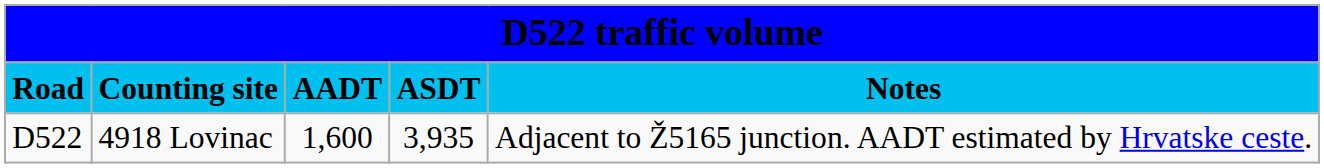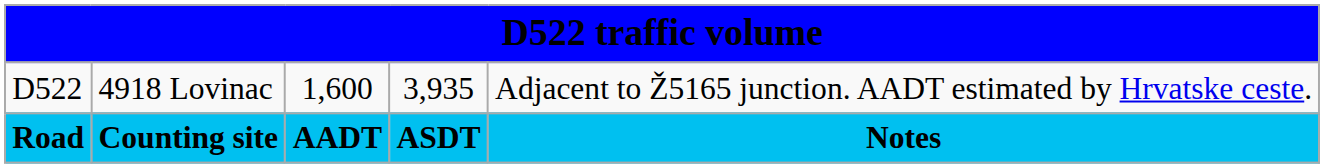rows swapped: Road <-> D522
